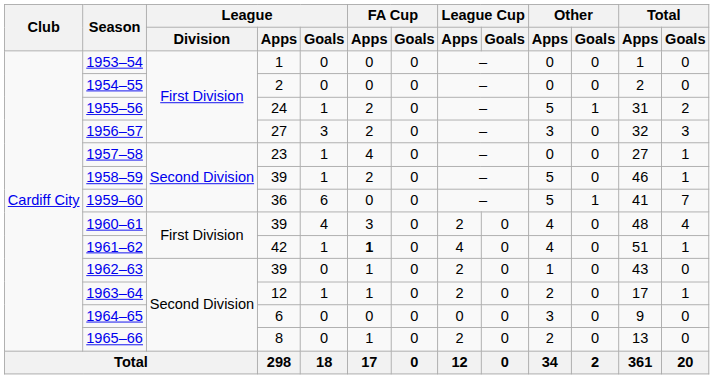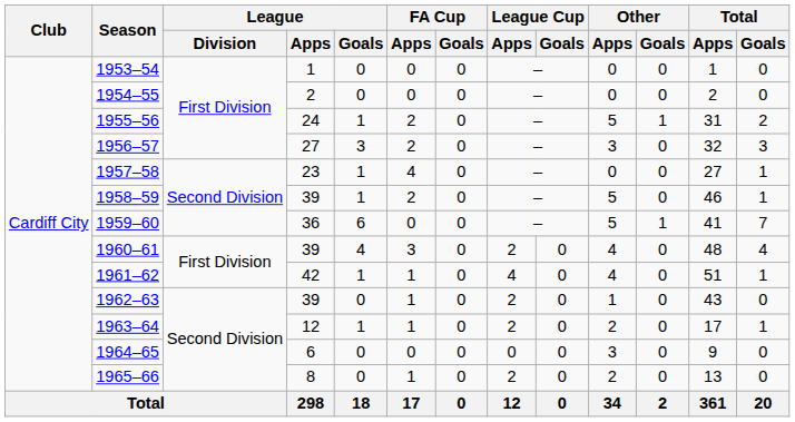1961–62 | FA Cup / Apps: bold -> normal
